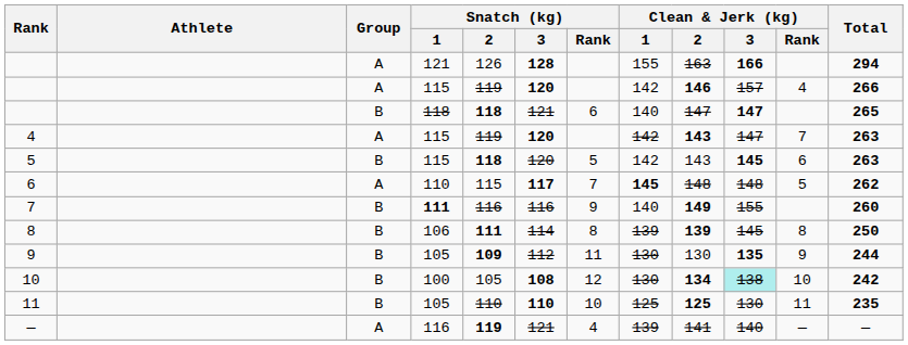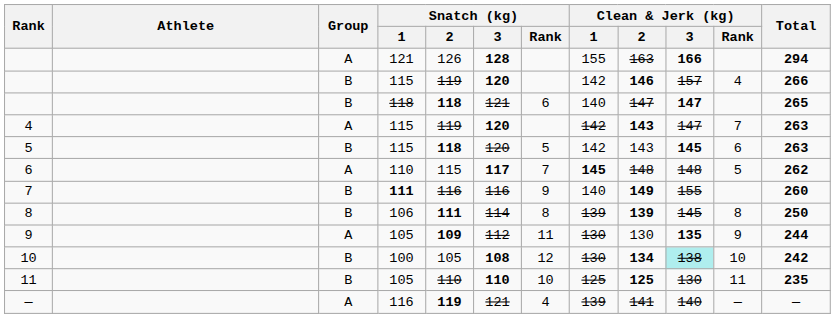row 4 | Group: A -> B
row 11 | Group: B -> A
